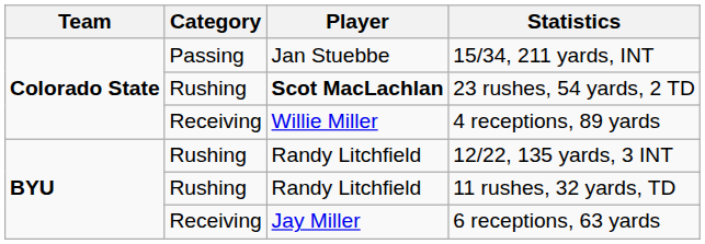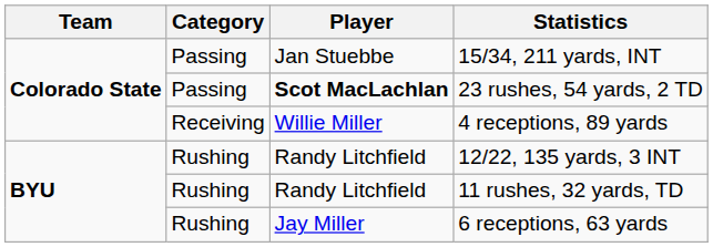23 rushes, 54 yards, 2 TD | Category: Rushing -> Passing
6 receptions, 63 yards | Category: Receiving -> Rushing
